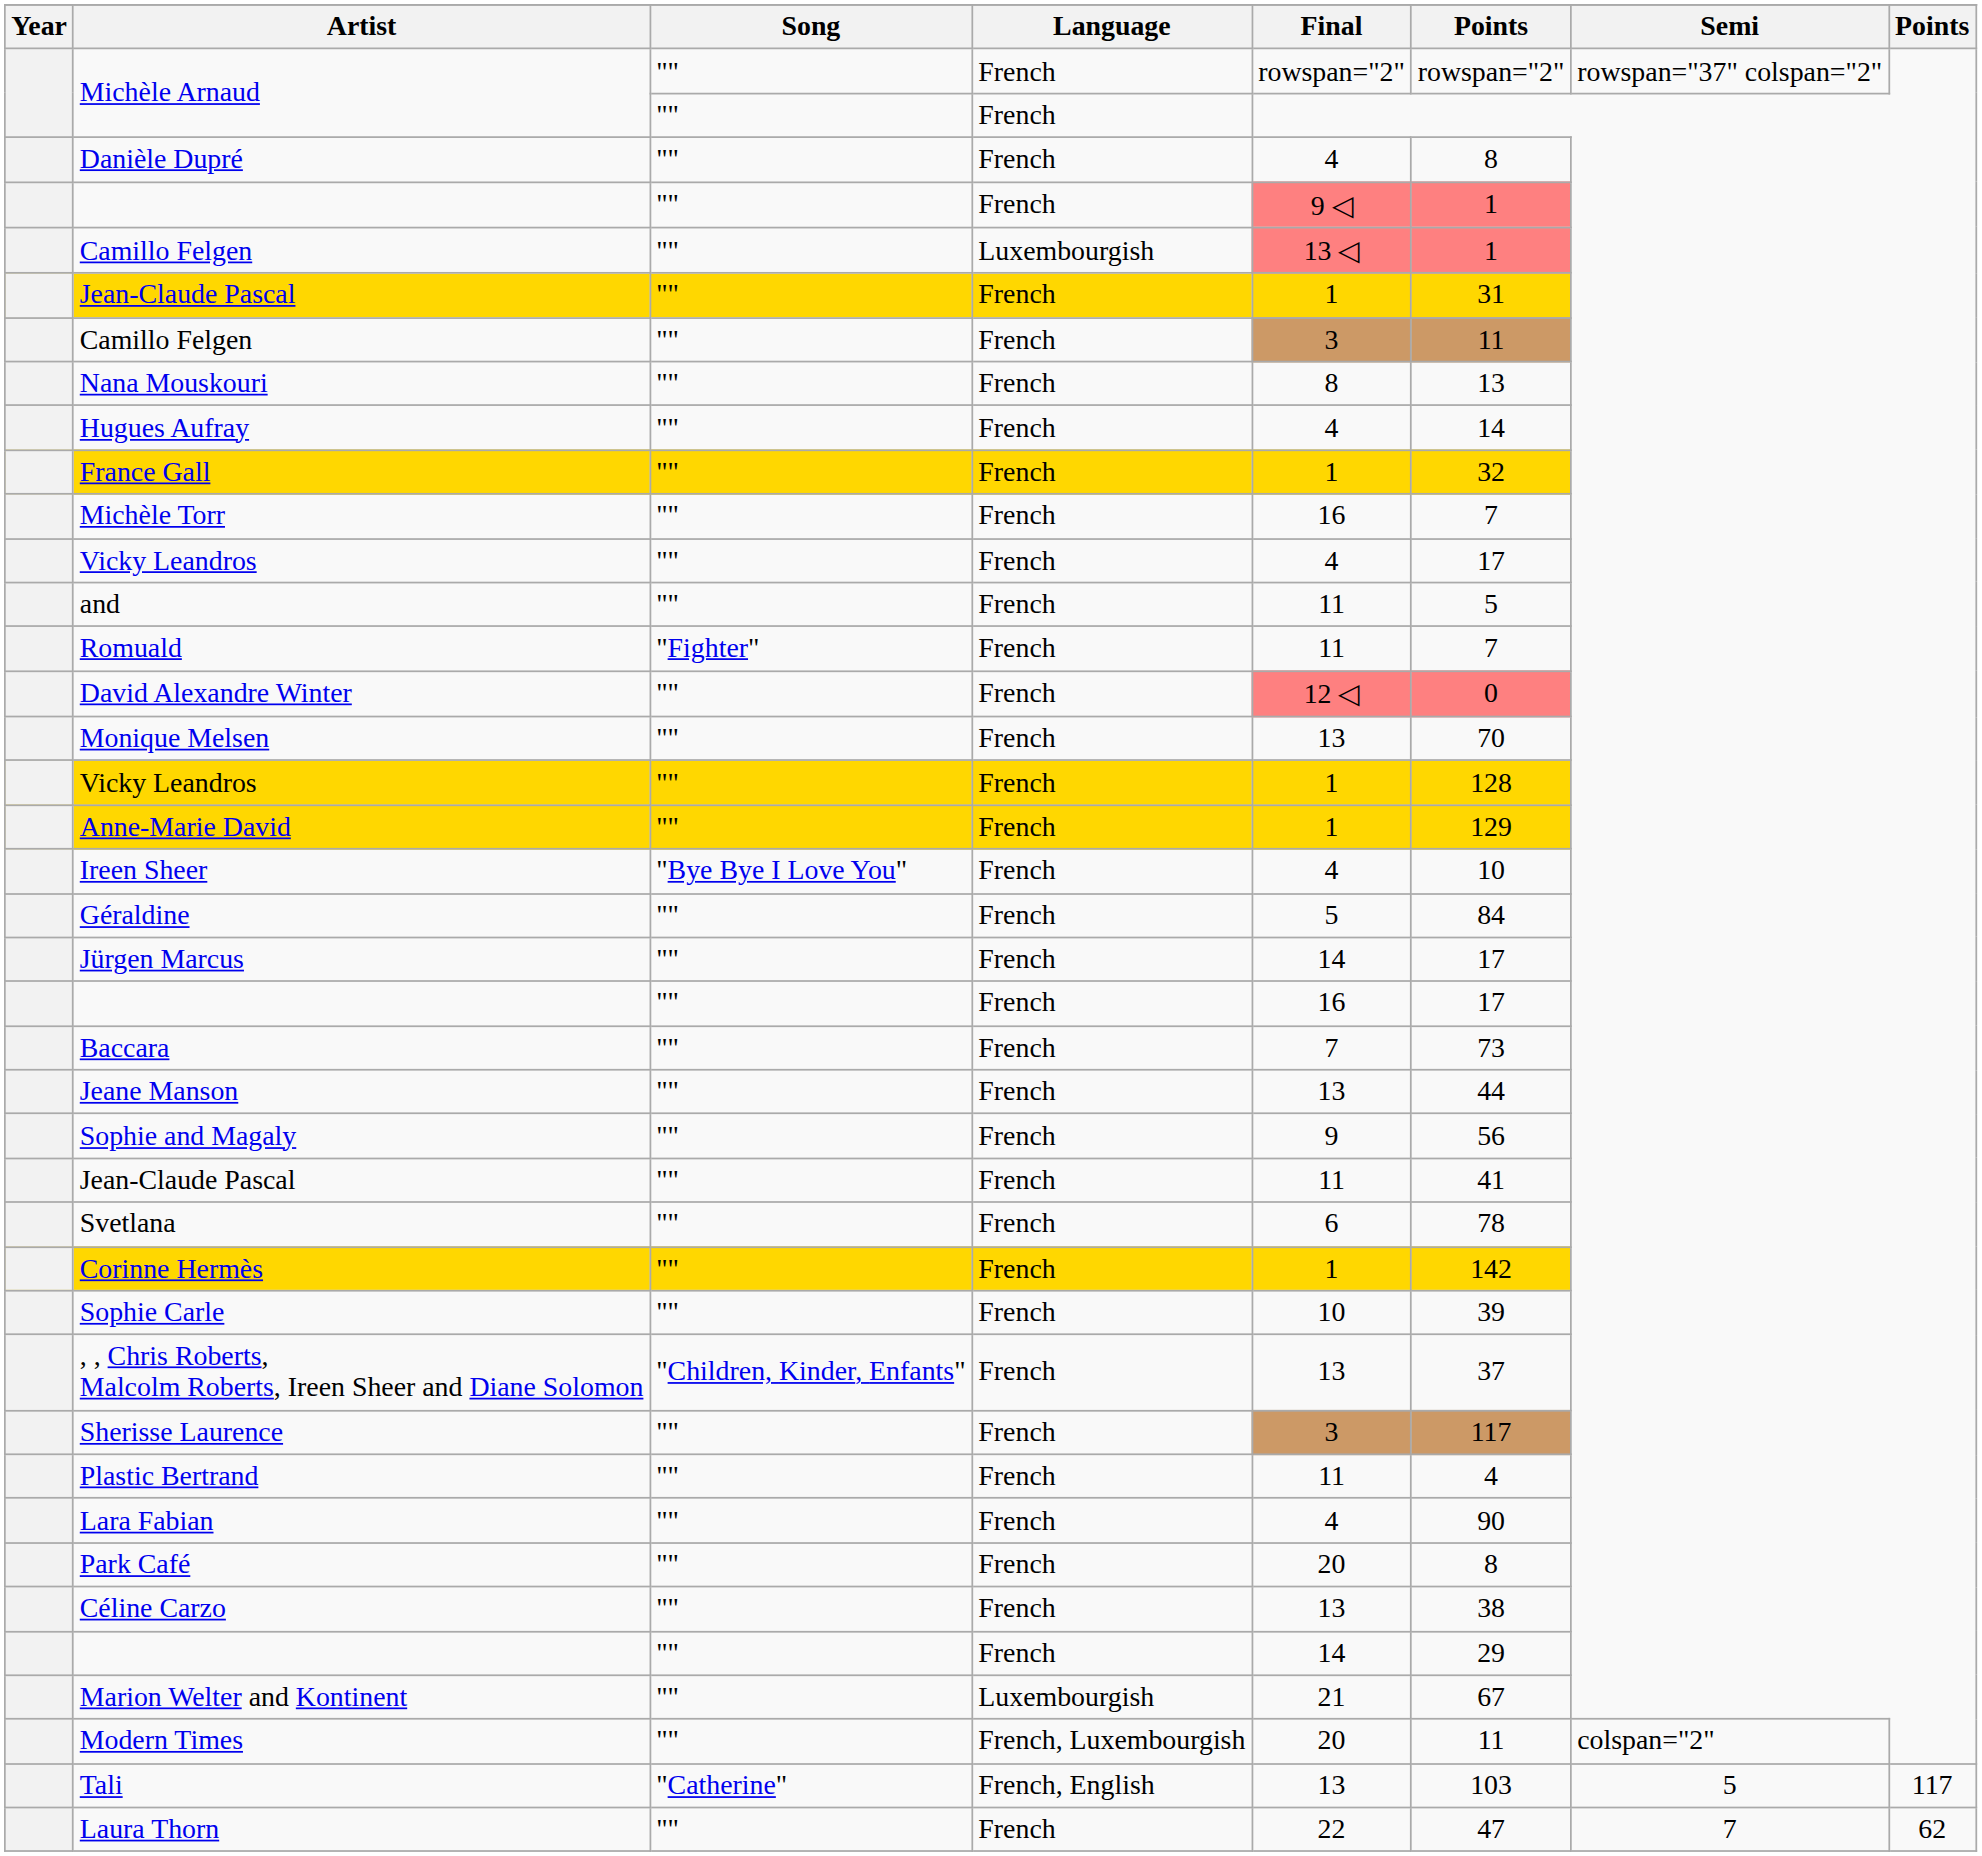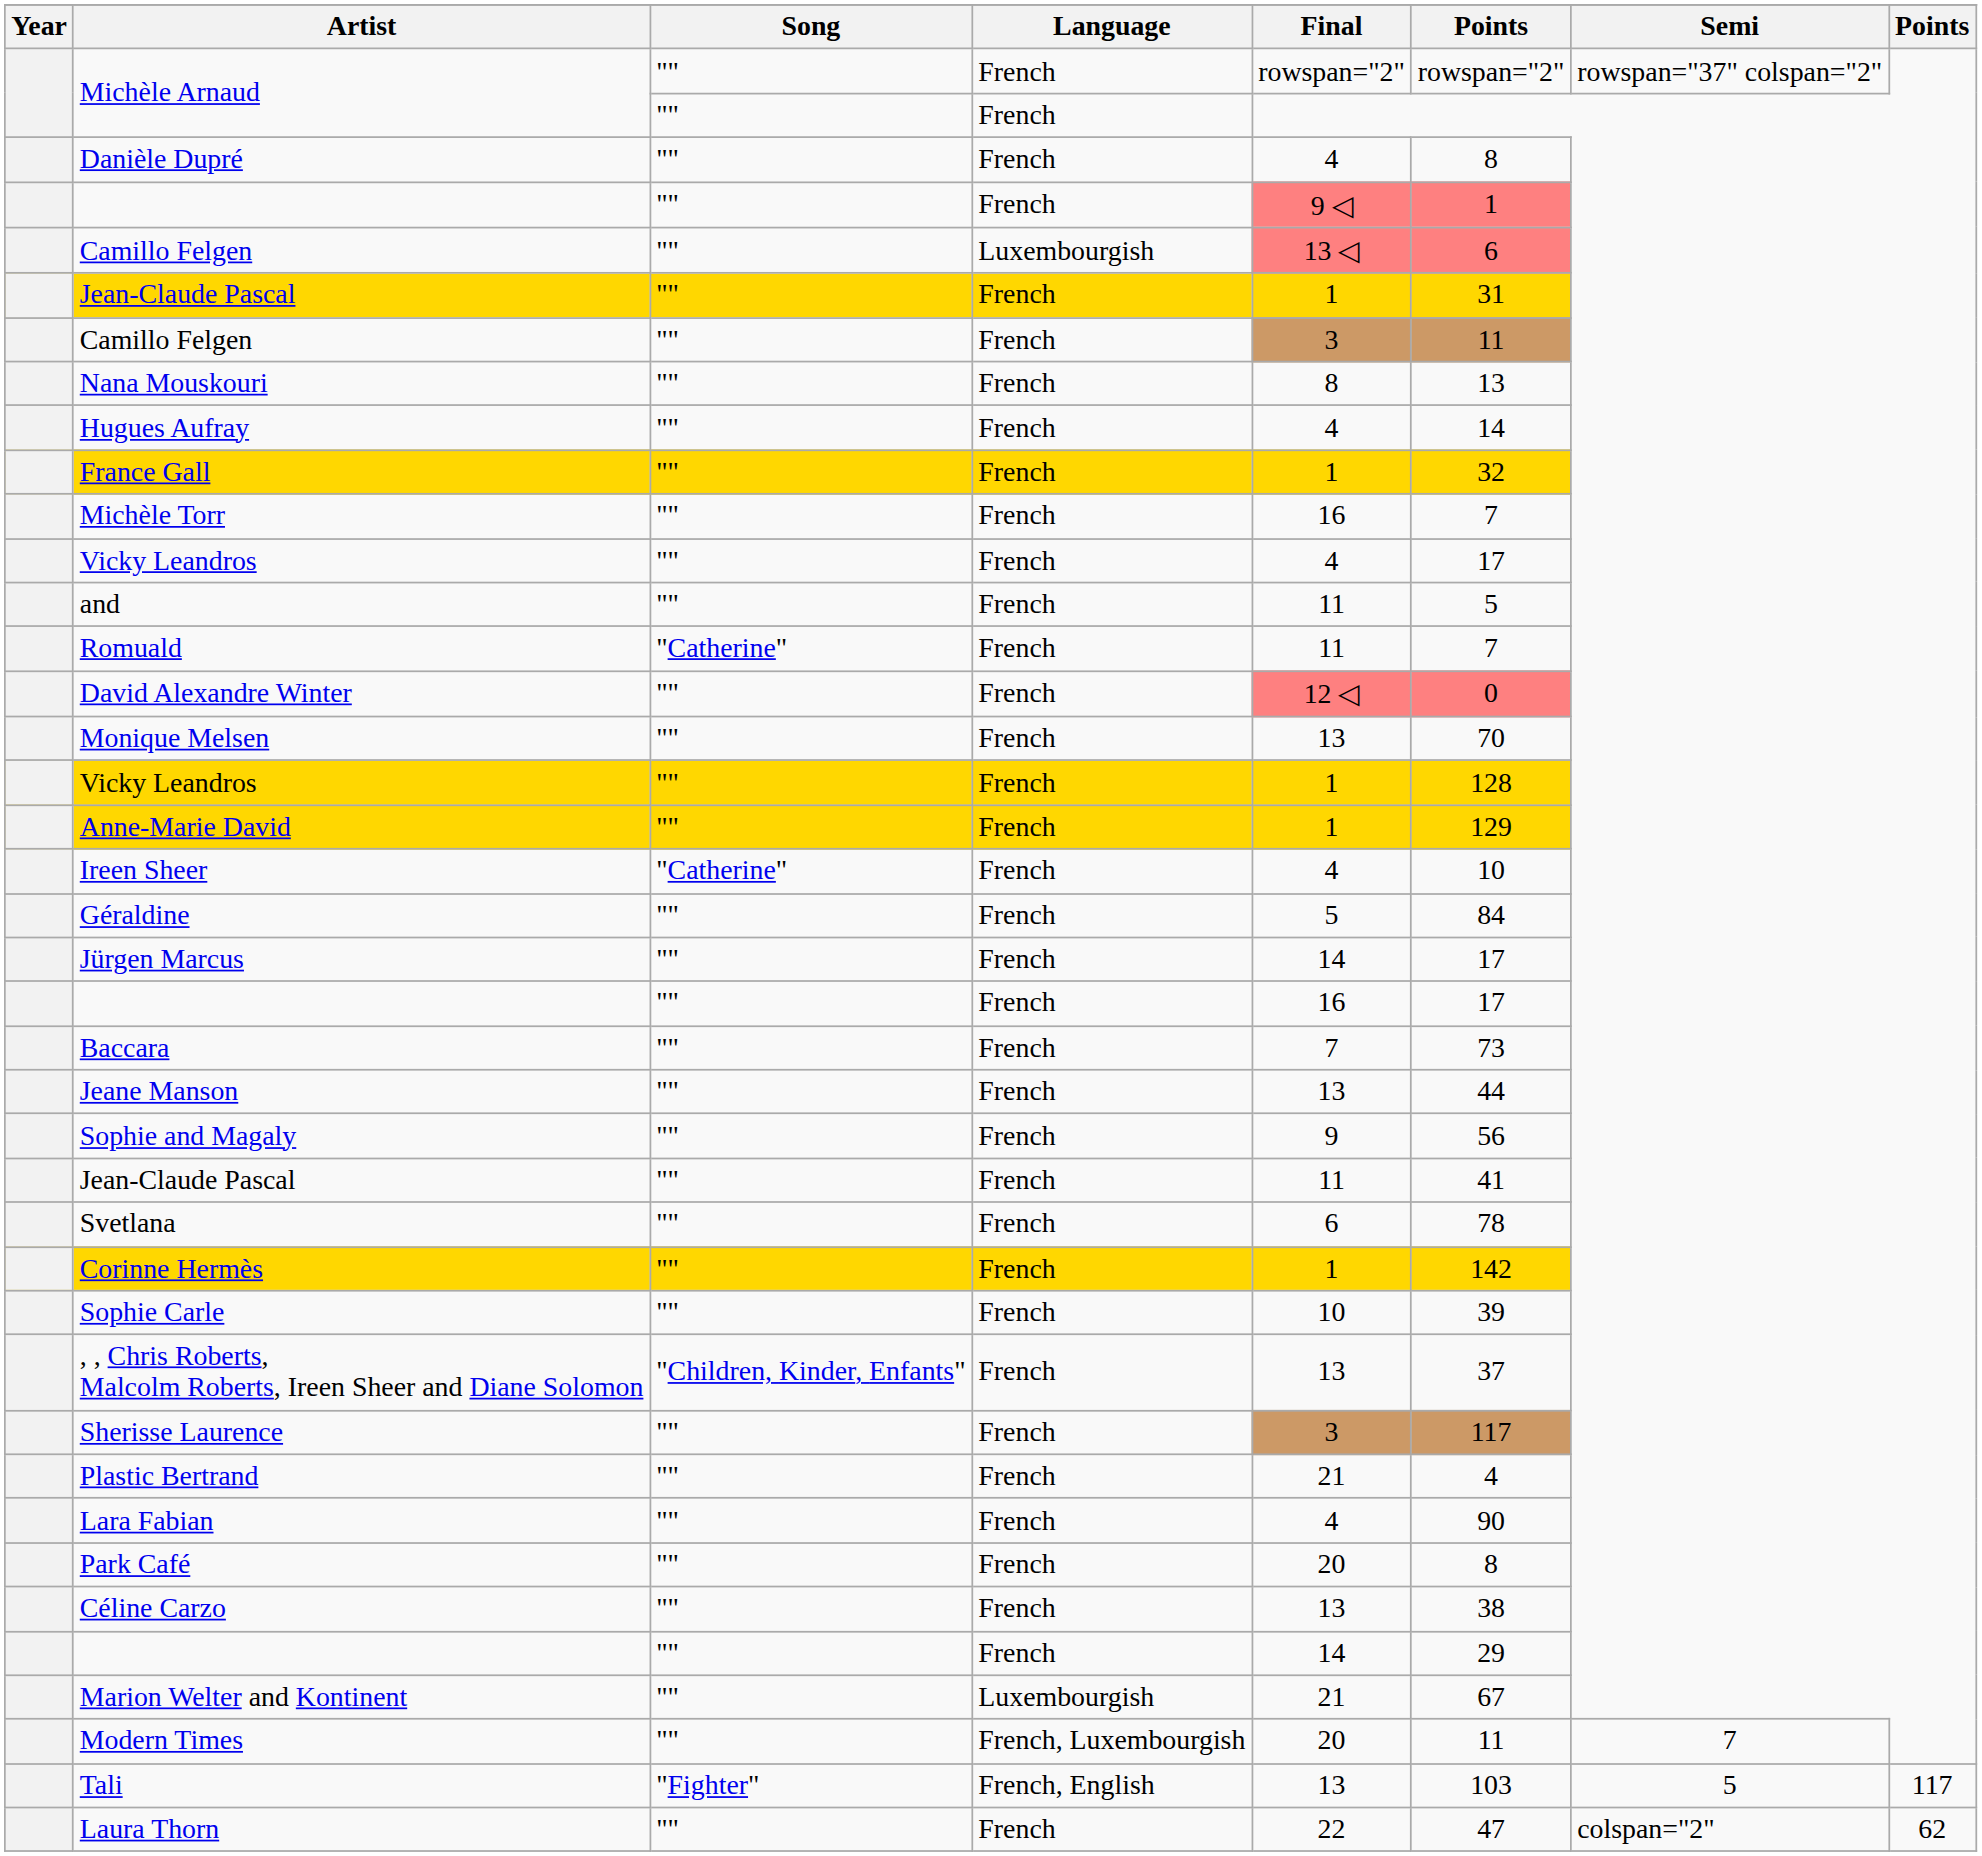Camillo Felgen / Luxembourgish | column 6: 1 -> 6
Romuald | Song: "Fighter" -> "Catherine"
Ireen Sheer | Song: "Bye Bye I Love You" -> "Catherine"
Plastic Bertrand | Final: 11 -> 21
Modern Times | Semi: colspan="2" -> 7
Tali | Song: "Catherine" -> "Fighter"
Laura Thorn | Semi: 7 -> colspan="2"
